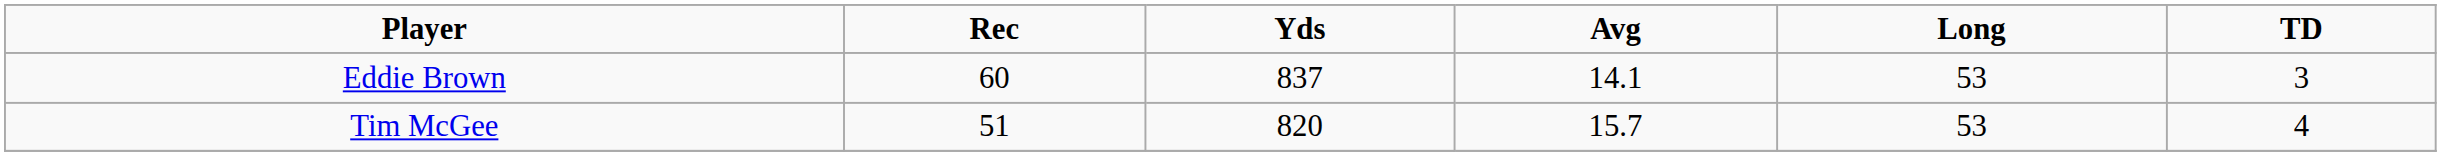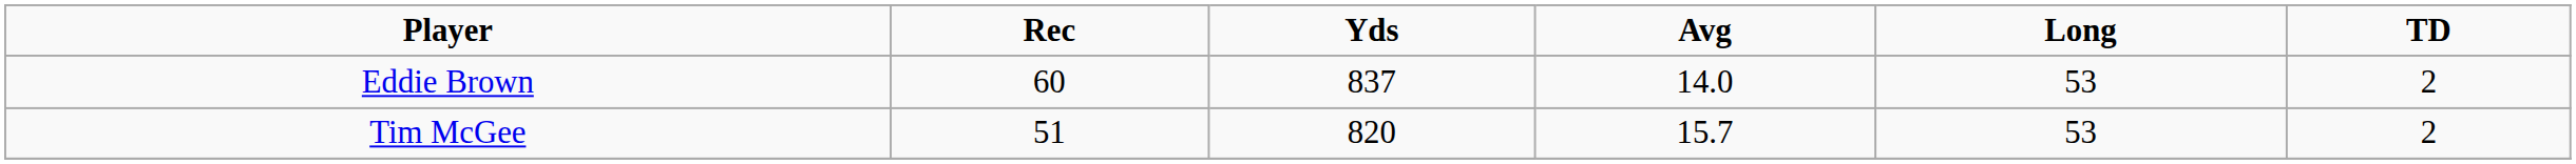Eddie Brown | Avg: 14.1 -> 14.0
Eddie Brown | TD: 3 -> 2
Tim McGee | TD: 4 -> 2
